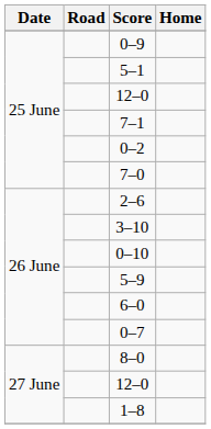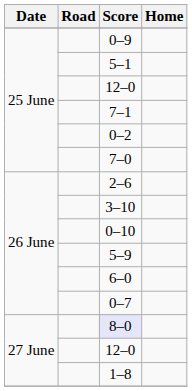8–0 | Score: no background -> lavender background
